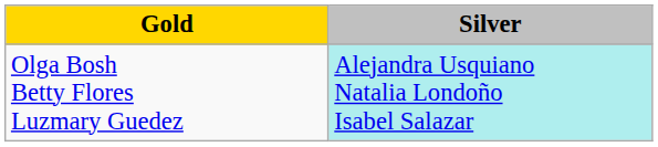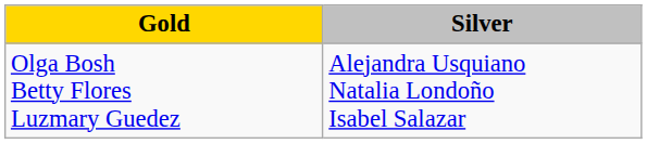Olga Bosh Betty Flores Luzmary Guedez | Silver: paleturquoise background -> no background
